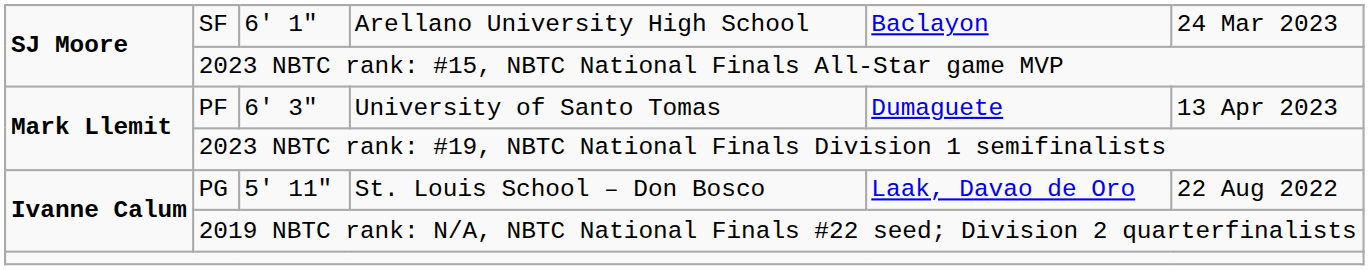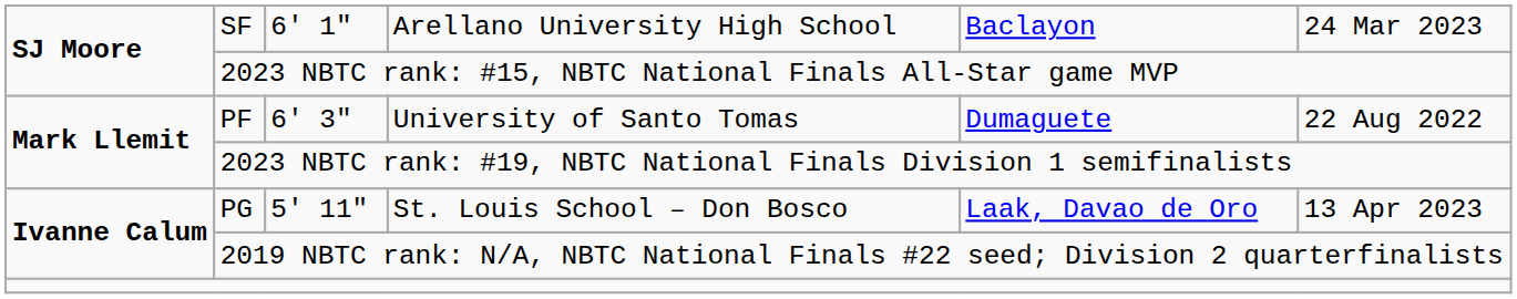PF | column 6: 13 Apr 2023 -> 22 Aug 2022
PG | column 6: 22 Aug 2022 -> 13 Apr 2023
